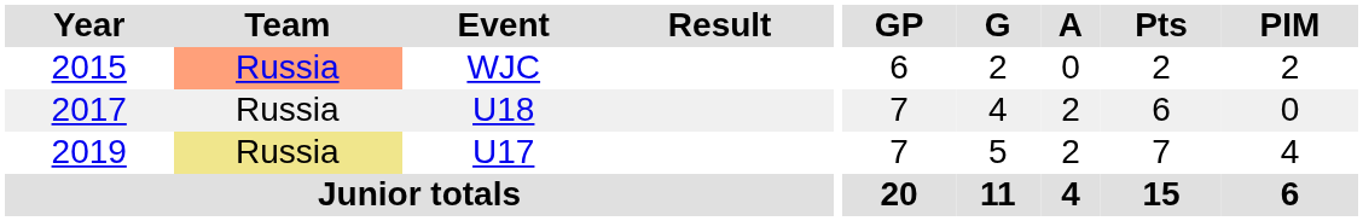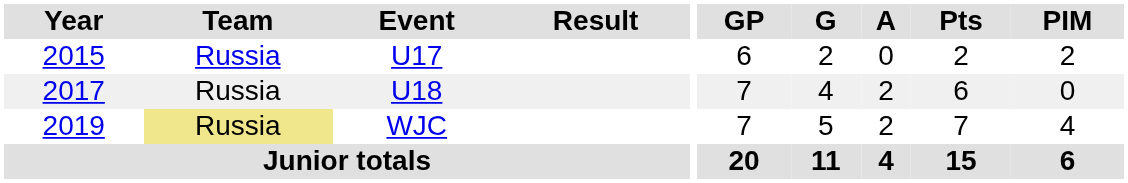2015 | Team: lightsalmon background -> no background
2015 | Event: WJC -> U17
2019 | Event: U17 -> WJC
